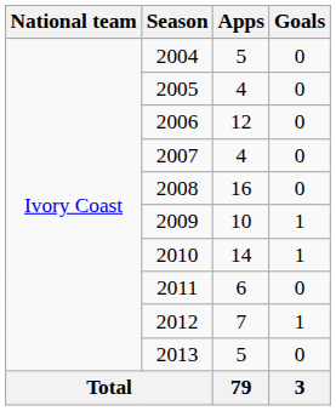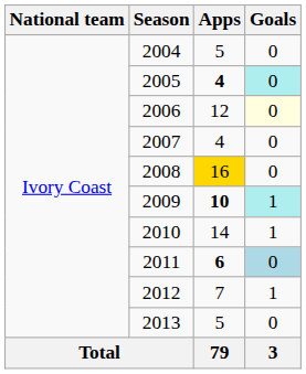2005 | Apps: normal -> bold
2005 | Goals: no background -> paleturquoise background
2006 | Goals: no background -> lightyellow background
2008 | Apps: no background -> gold background
2009 | Apps: normal -> bold
2009 | Goals: no background -> paleturquoise background
2011 | Apps: normal -> bold
2011 | Goals: no background -> lightblue background
